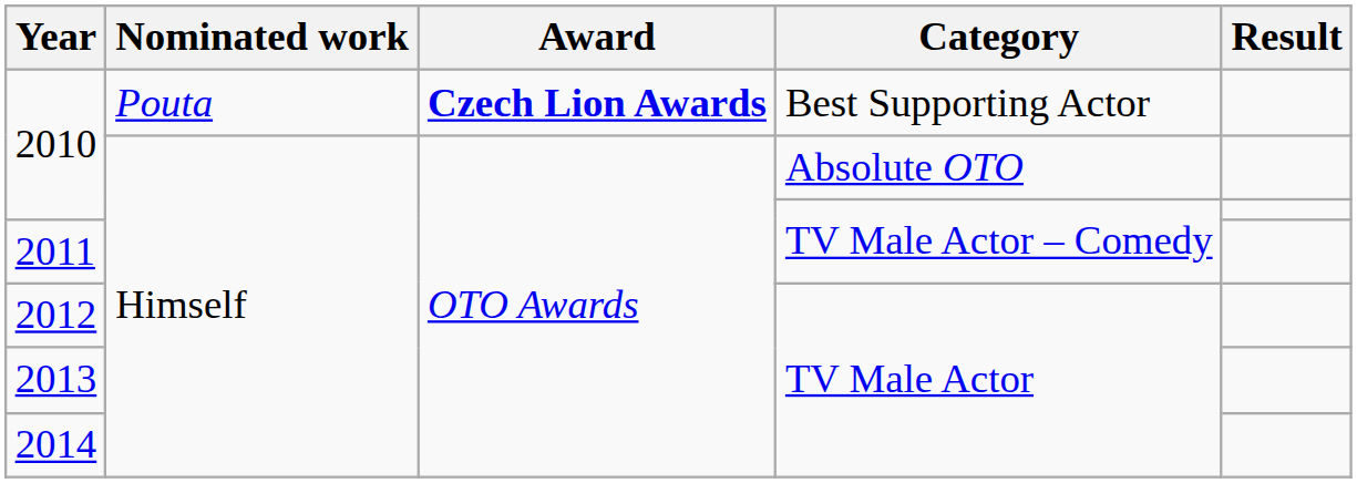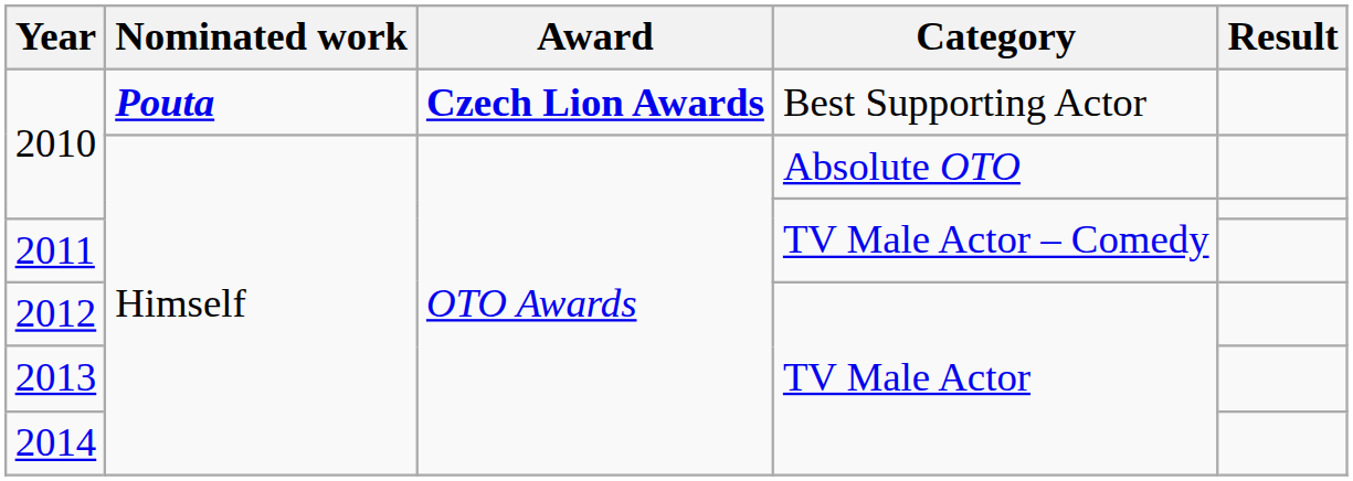2010 / Best Supporting Actor | Nominated work: normal -> bold
